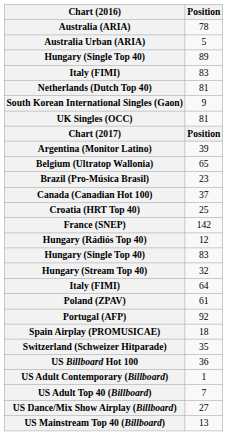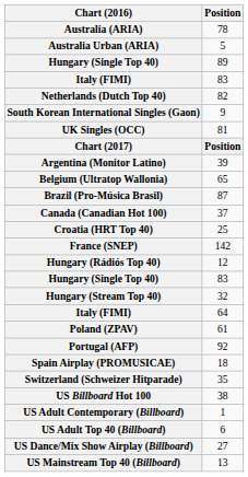row 6 | Position: 81 -> 82
row 12 | Position: 23 -> 87
row 24 | Position: 36 -> 38
row 26 | Position: 7 -> 6
